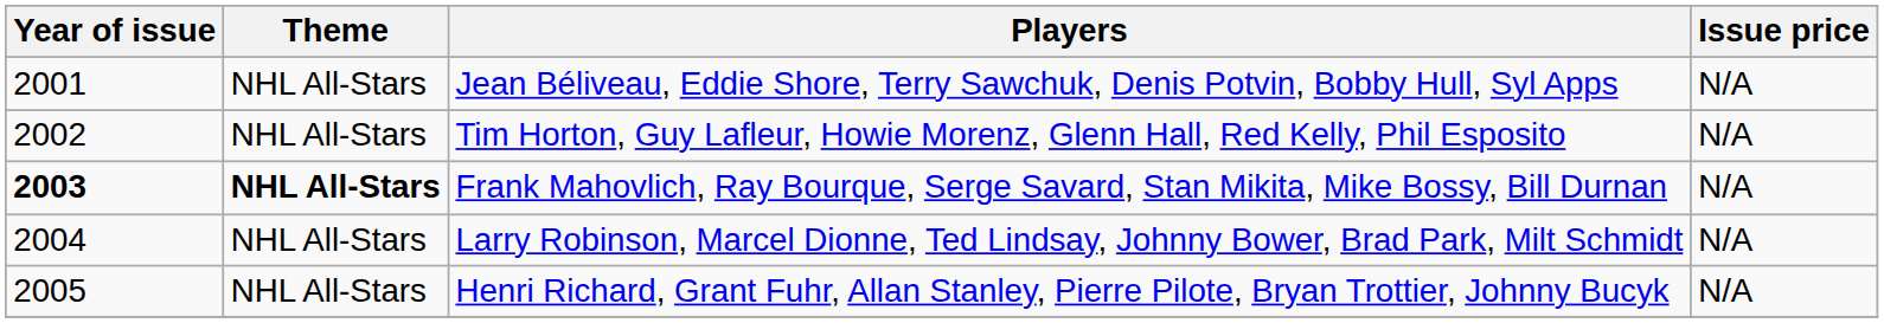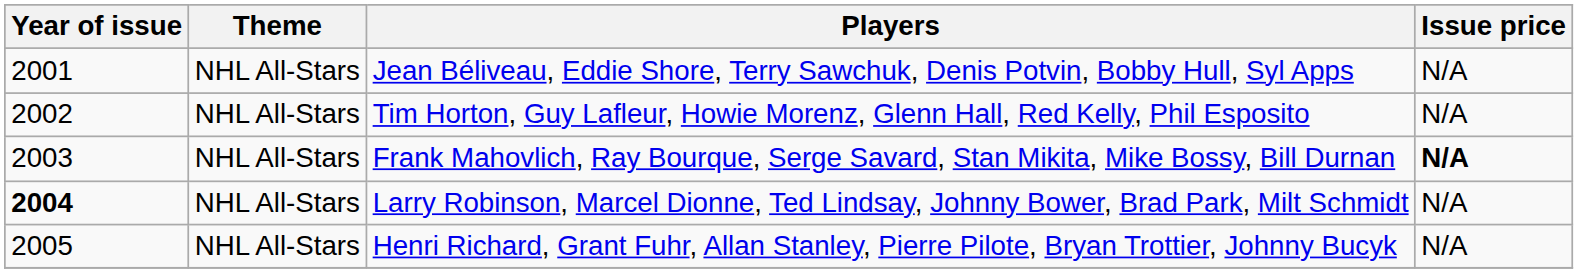row 4 | Year of issue: bold -> normal
row 4 | Theme: bold -> normal
row 4 | Issue price: normal -> bold
row 5 | Year of issue: normal -> bold
